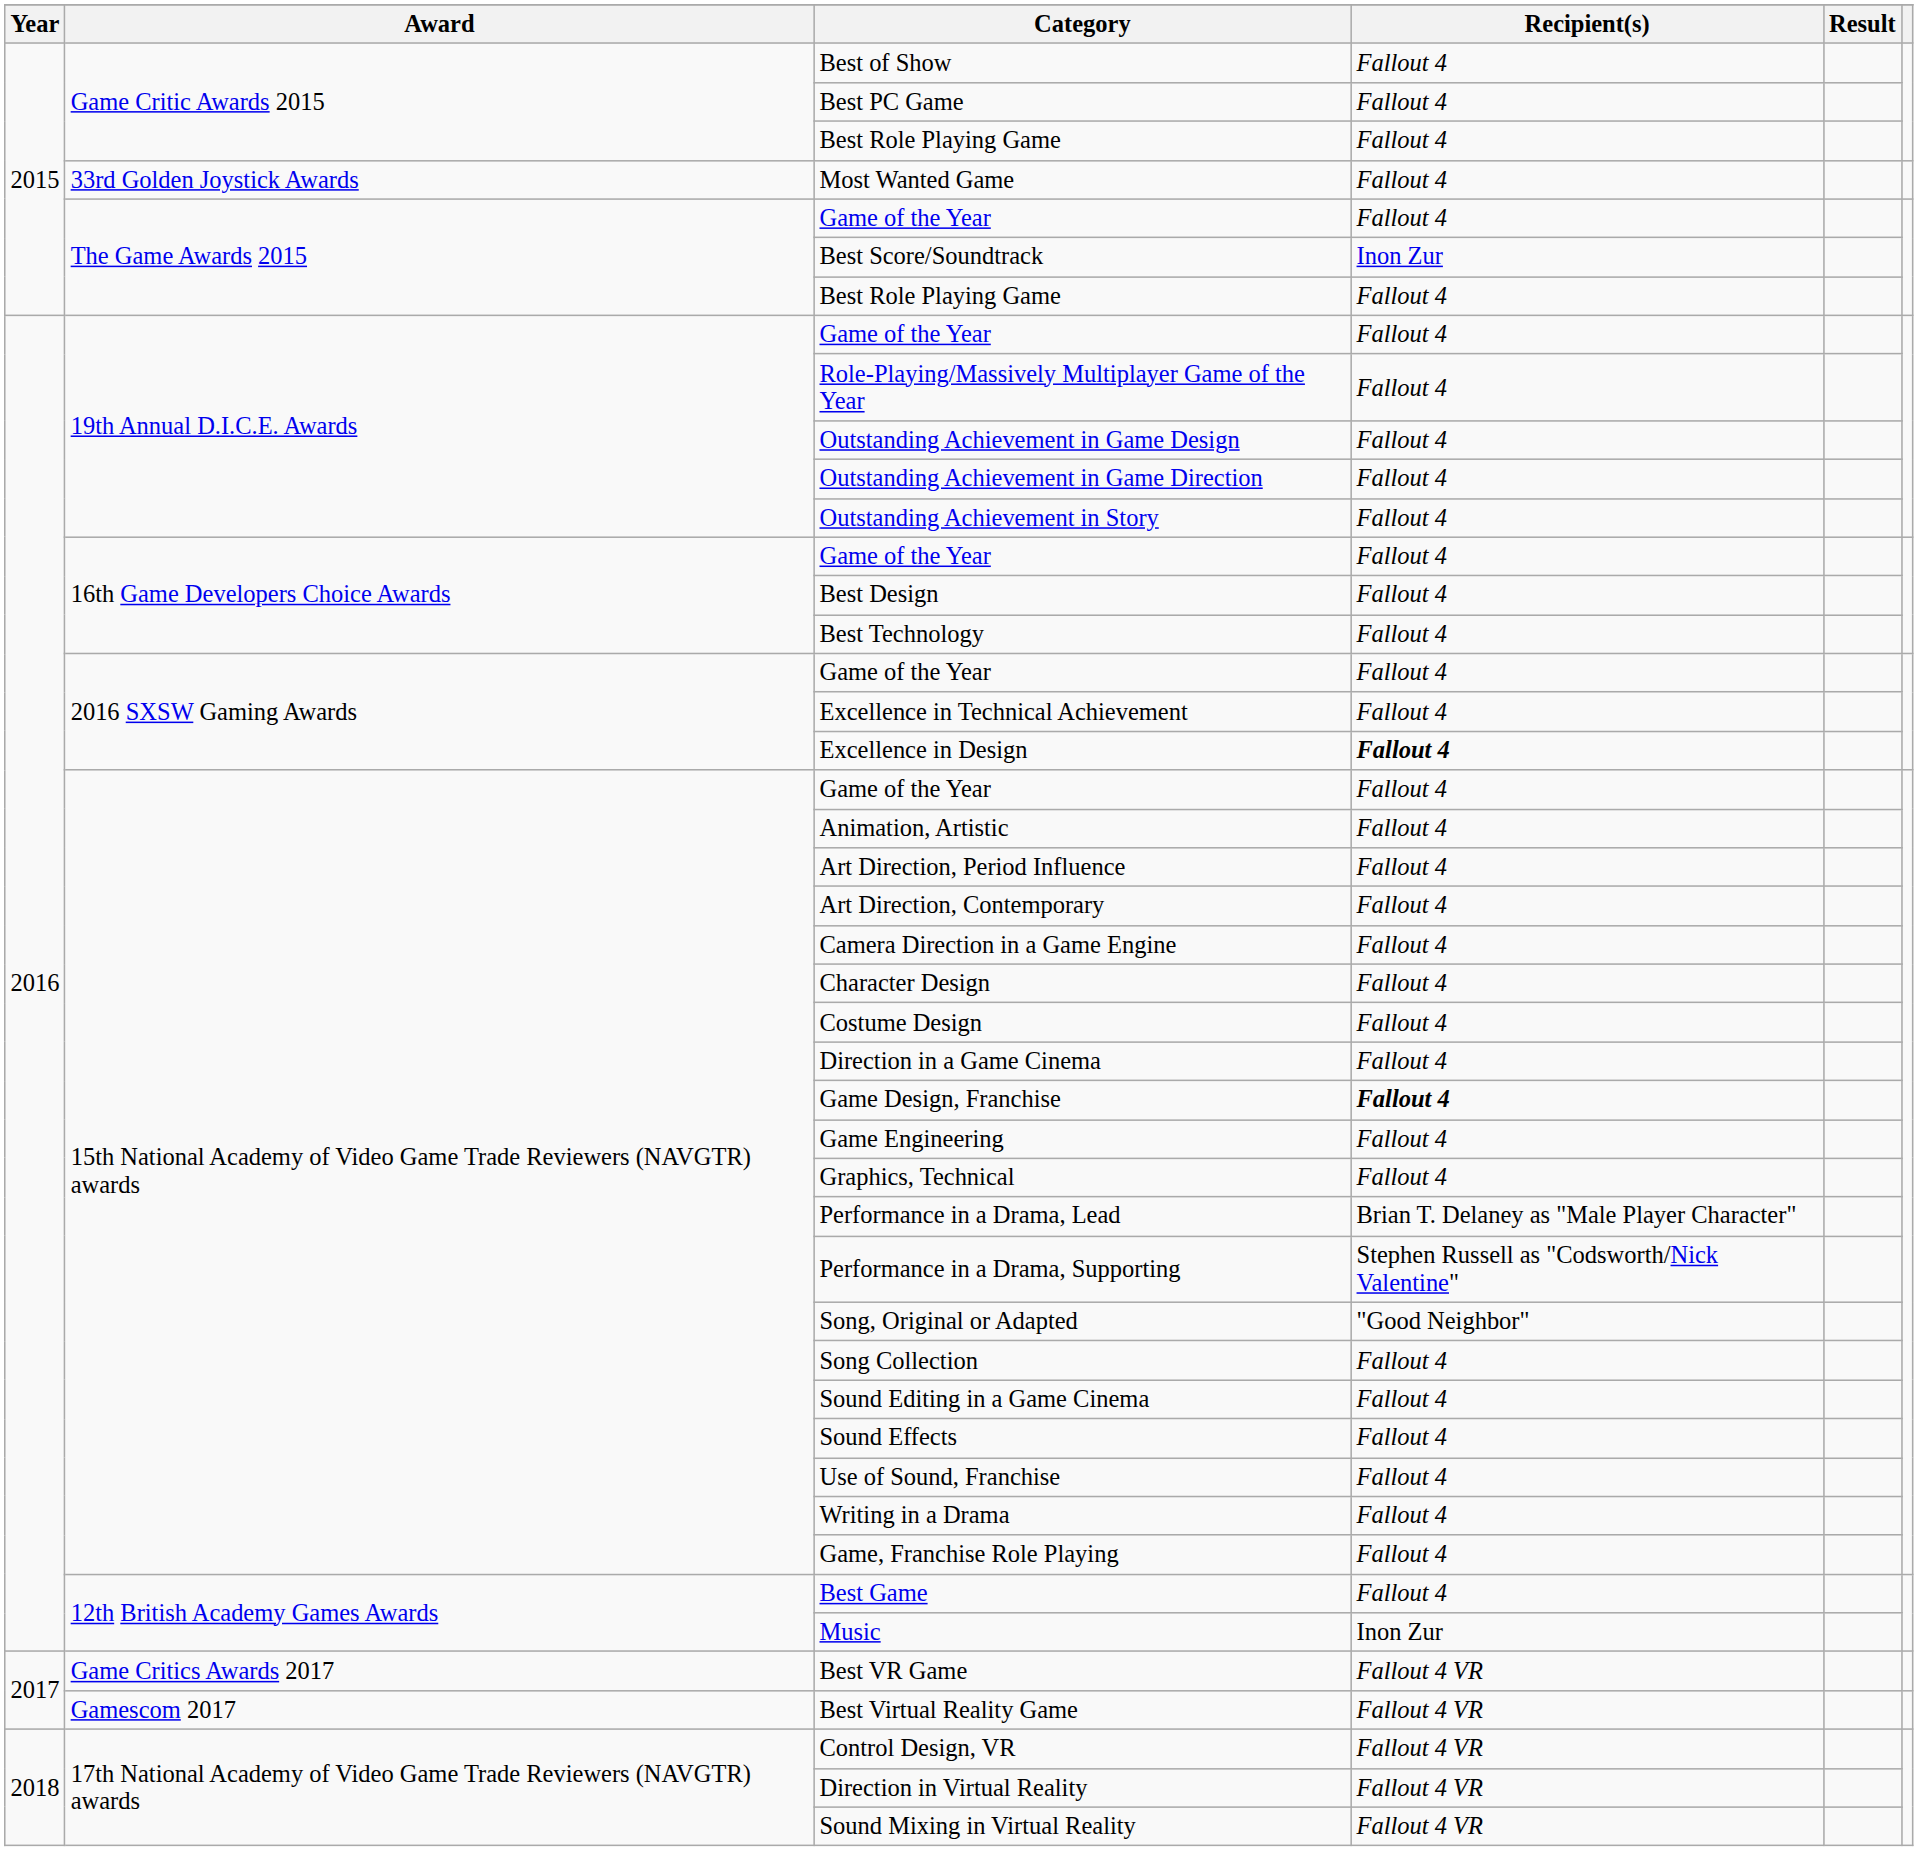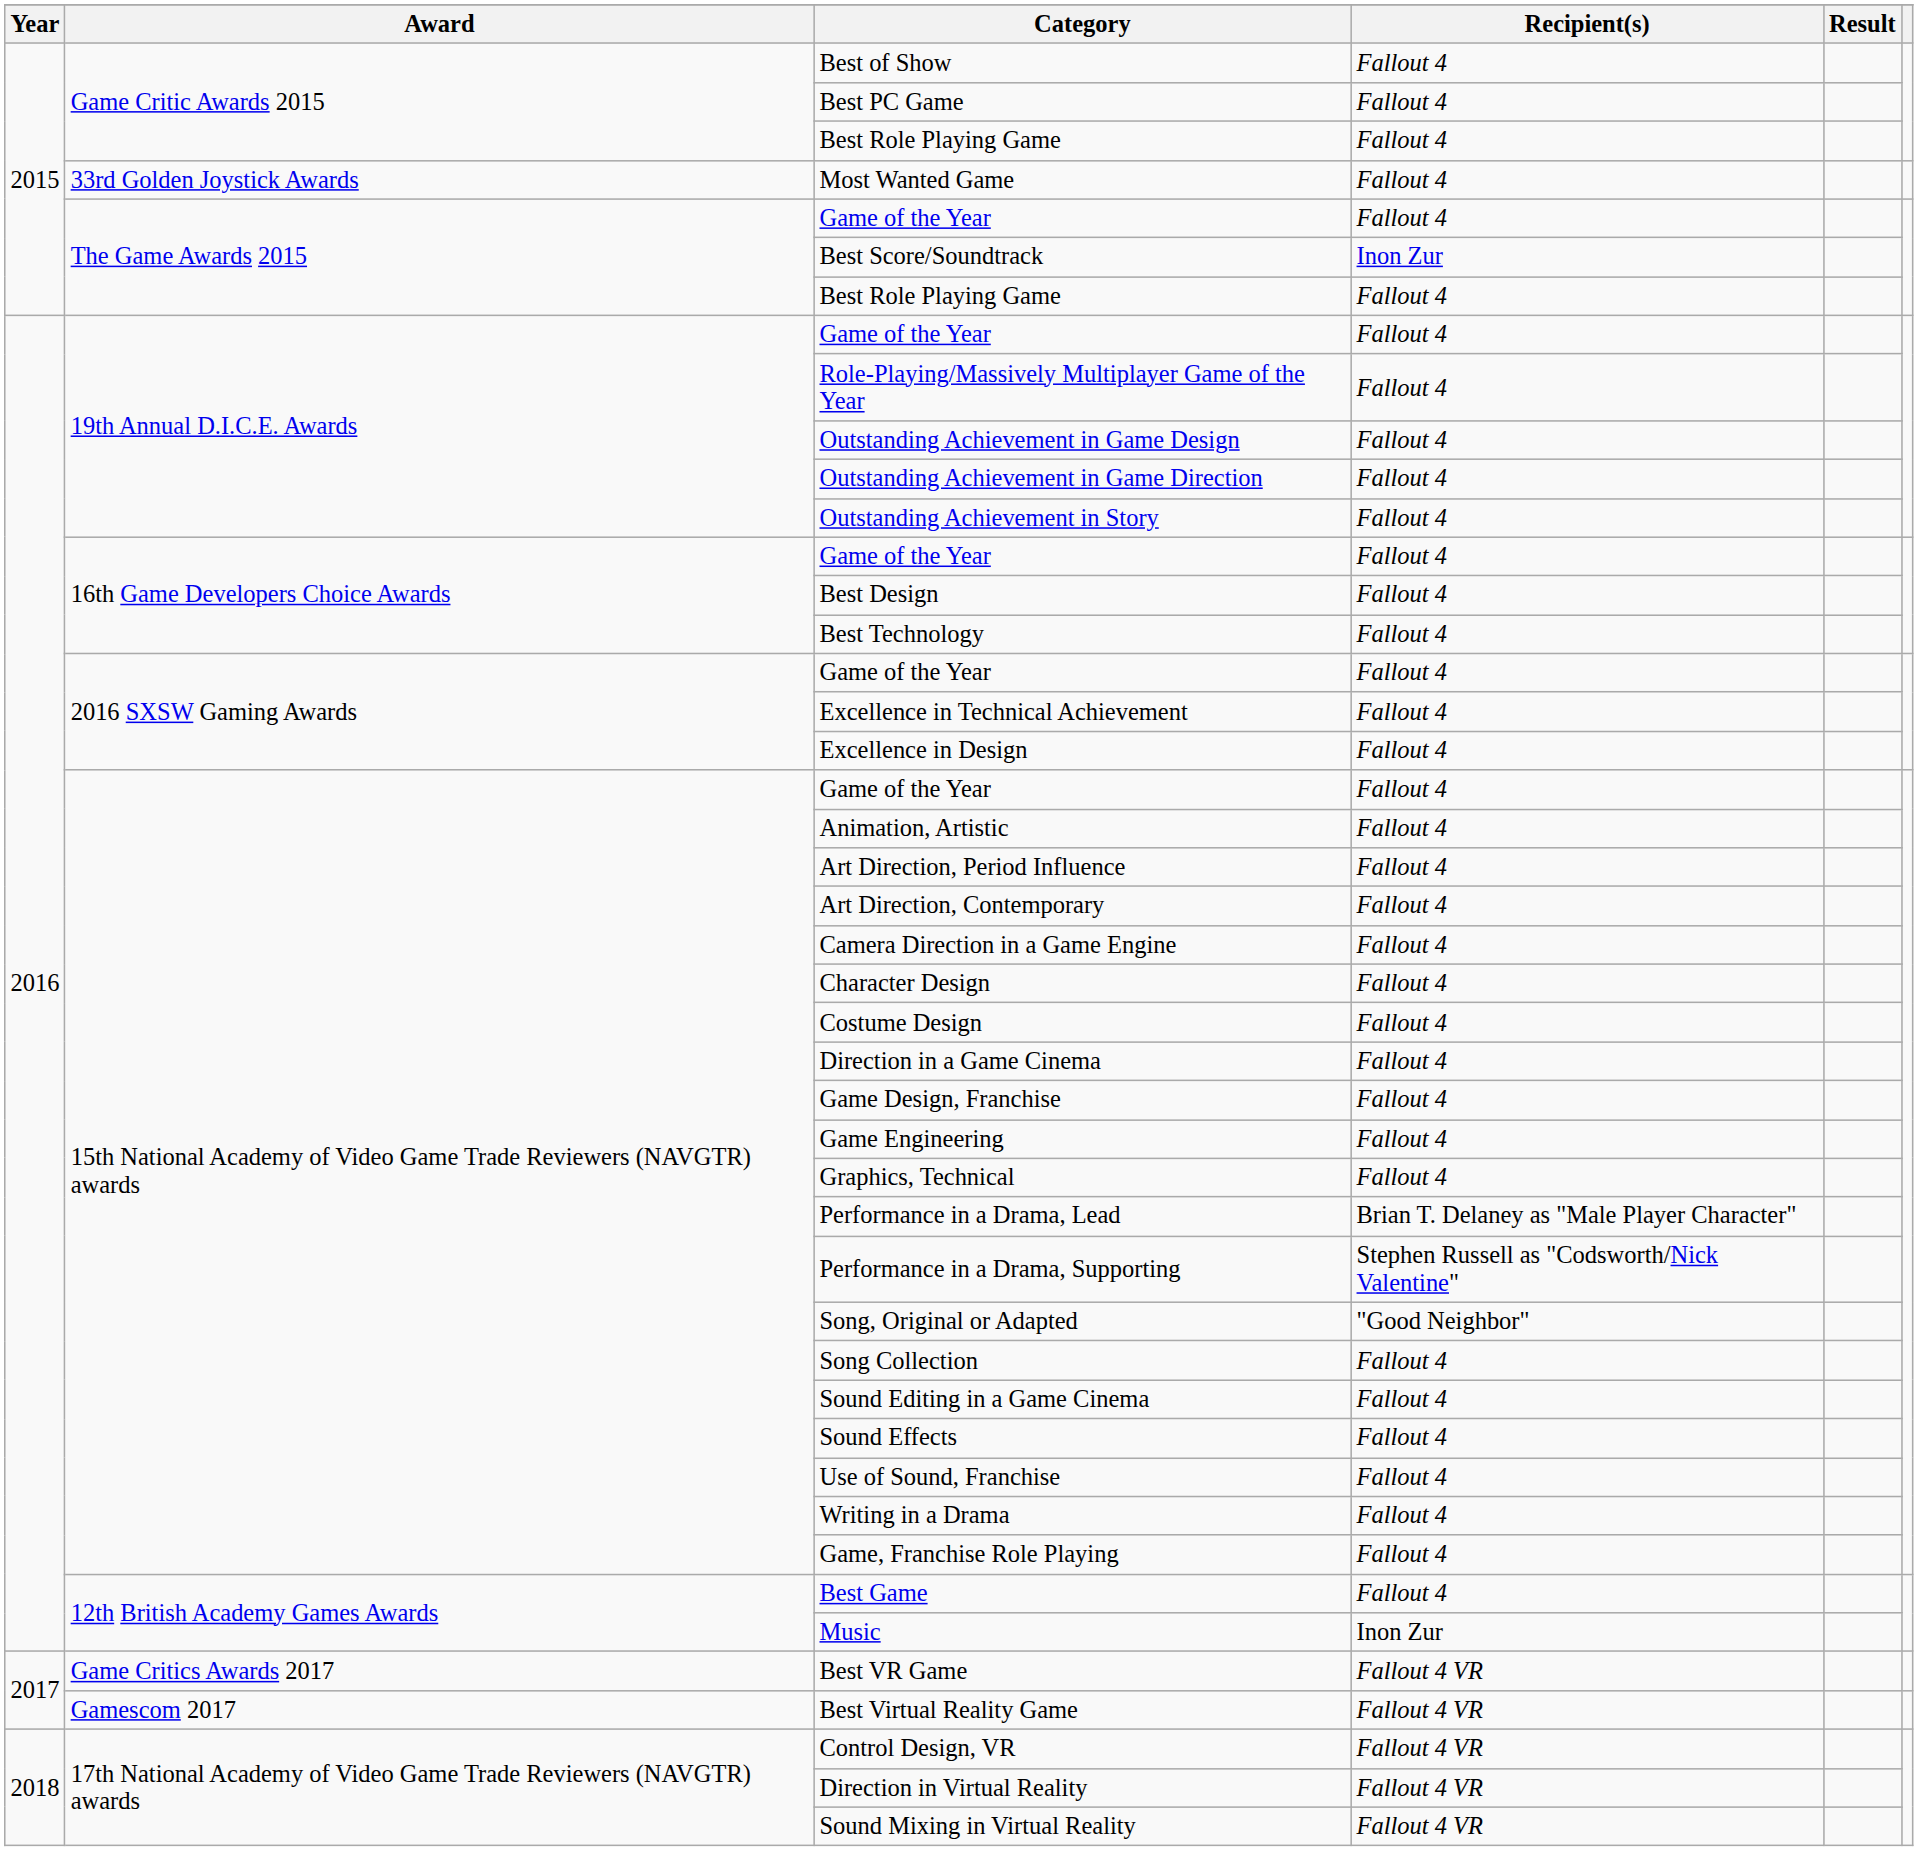Excellence in Design | Recipient(s): bold -> normal
Game Design, Franchise | Recipient(s): bold -> normal
